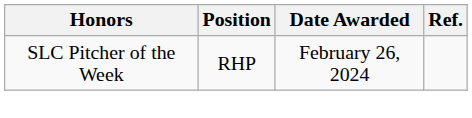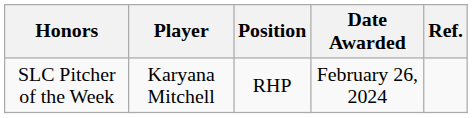+ column: Player | Karyana Mitchell
